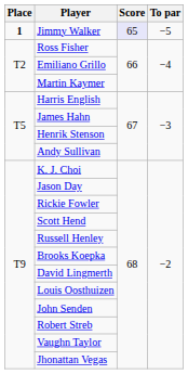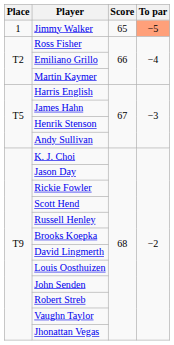Jimmy Walker | Place: bold -> normal
Jimmy Walker | Score: lavender background -> no background
Jimmy Walker | To par: no background -> lightsalmon background
